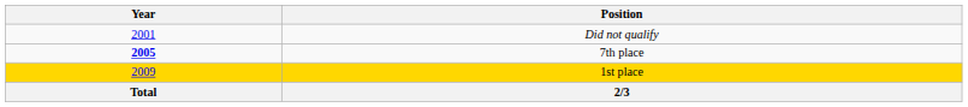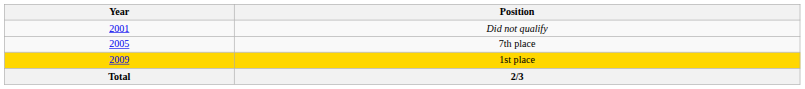7th place | Year: bold -> normal
